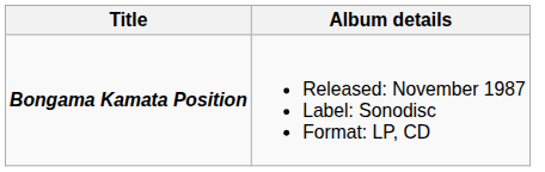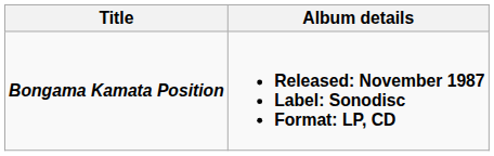Bongama Kamata Position | Album details: normal -> bold
